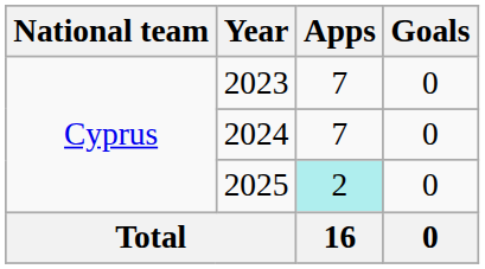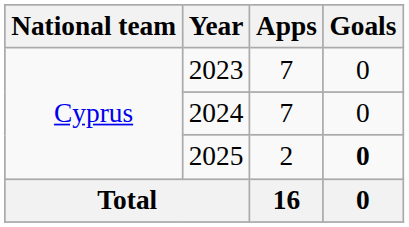2025 | Apps: paleturquoise background -> no background
2025 | Goals: normal -> bold
